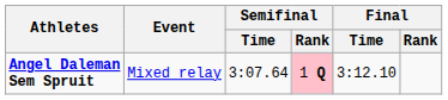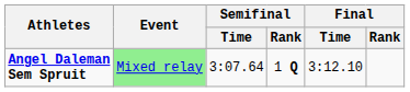Angel Daleman Sem Spruit | Event: no background -> lightgreen background
Angel Daleman Sem Spruit | Semifinal / Rank: pink background -> no background
